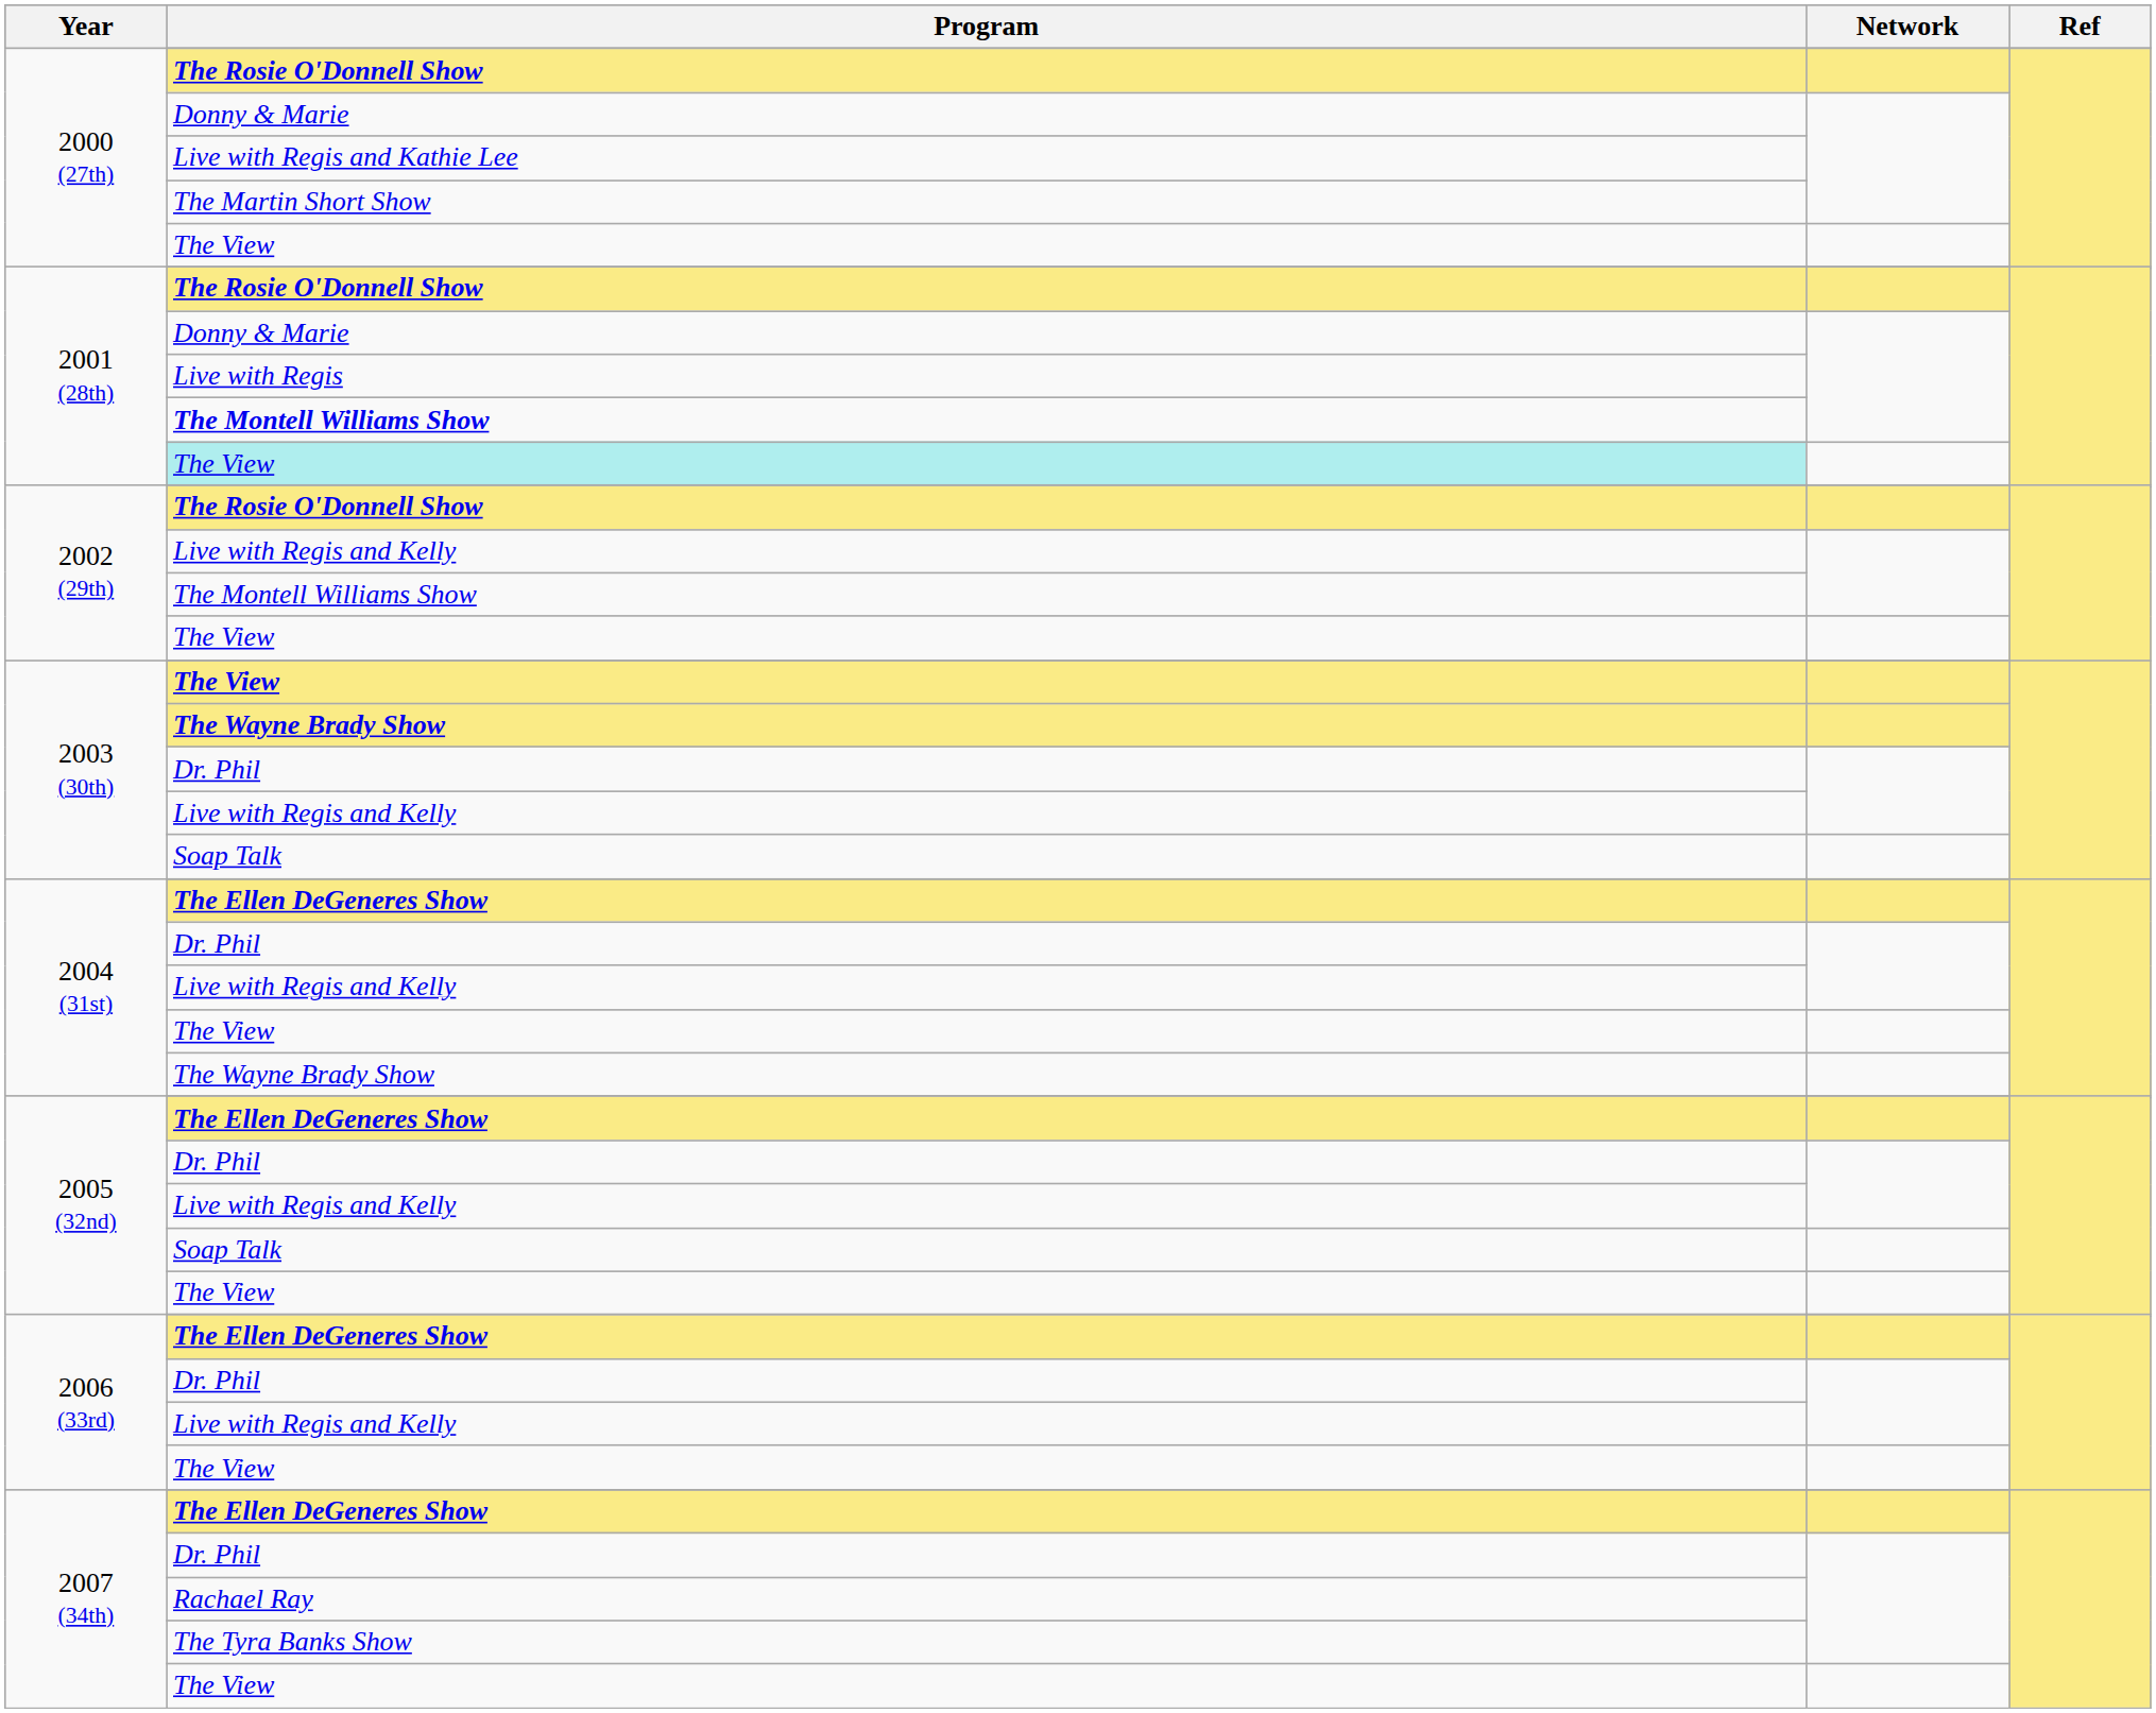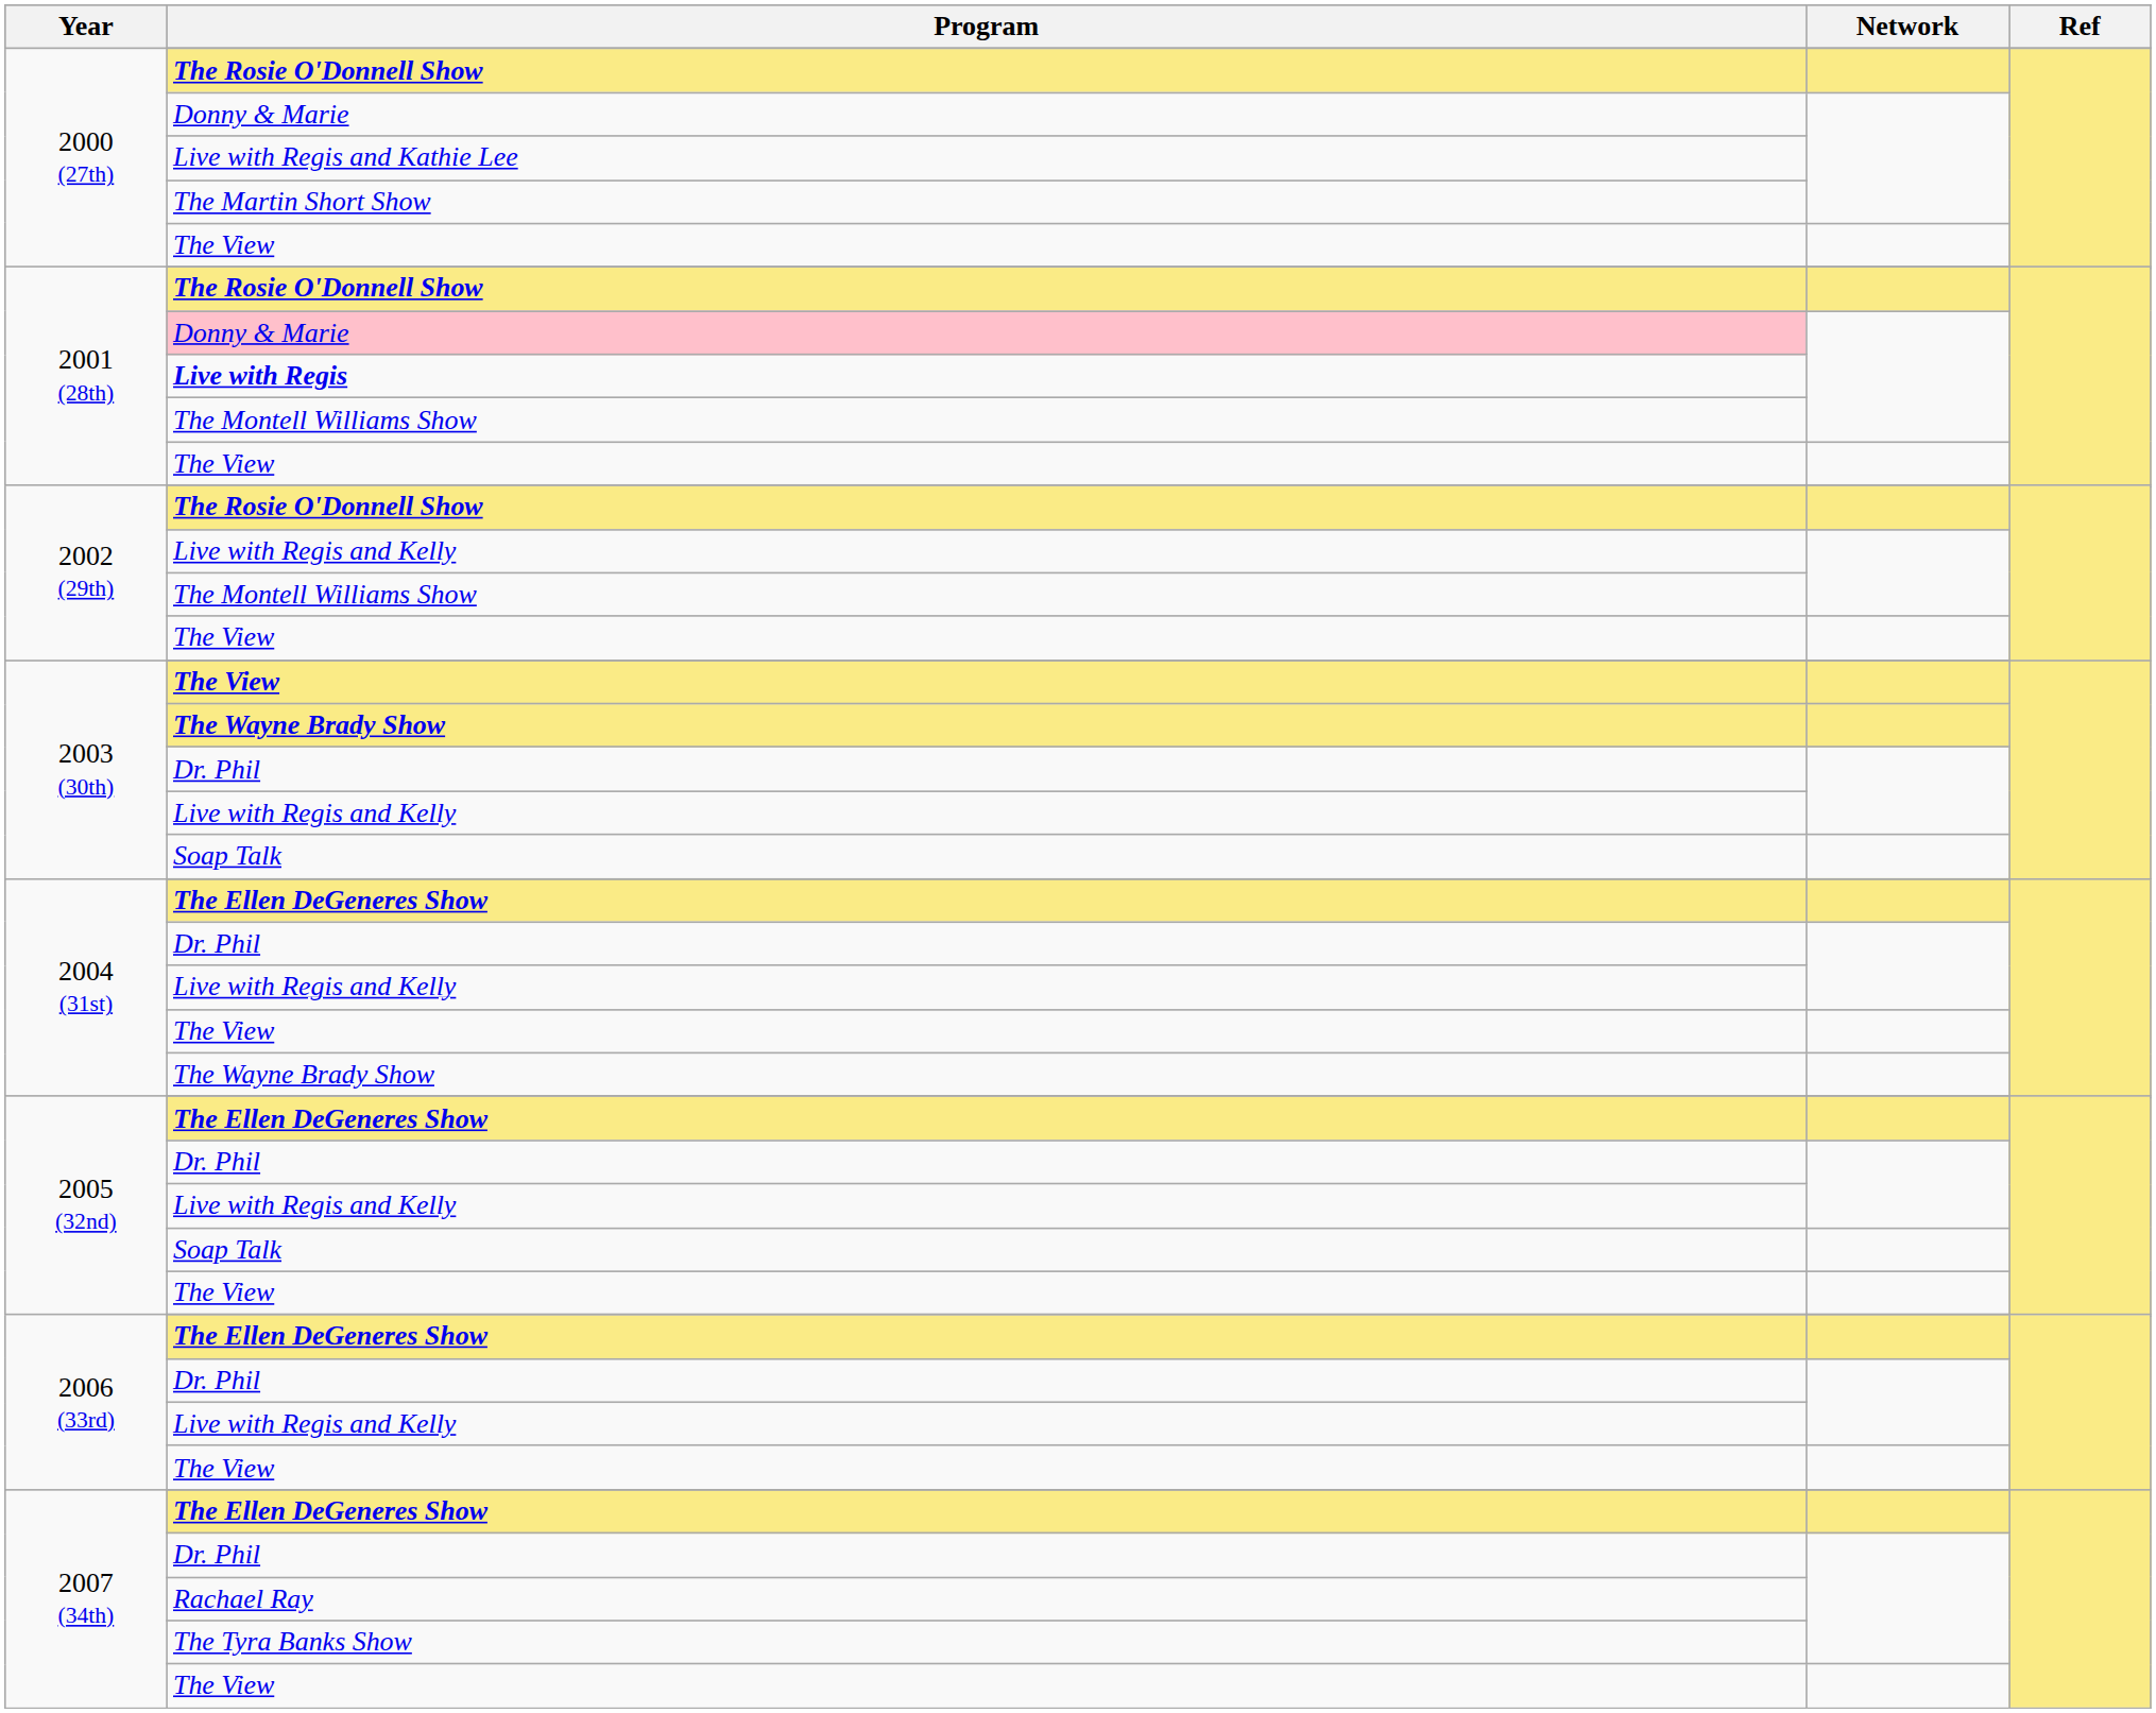2001 (28th) / Donny & Marie | Program: no background -> pink background
Live with Regis | Program: normal -> bold
2001 (28th) / The Montell Williams Show | Program: bold -> normal
2001 (28th) / The View | Program: paleturquoise background -> no background
